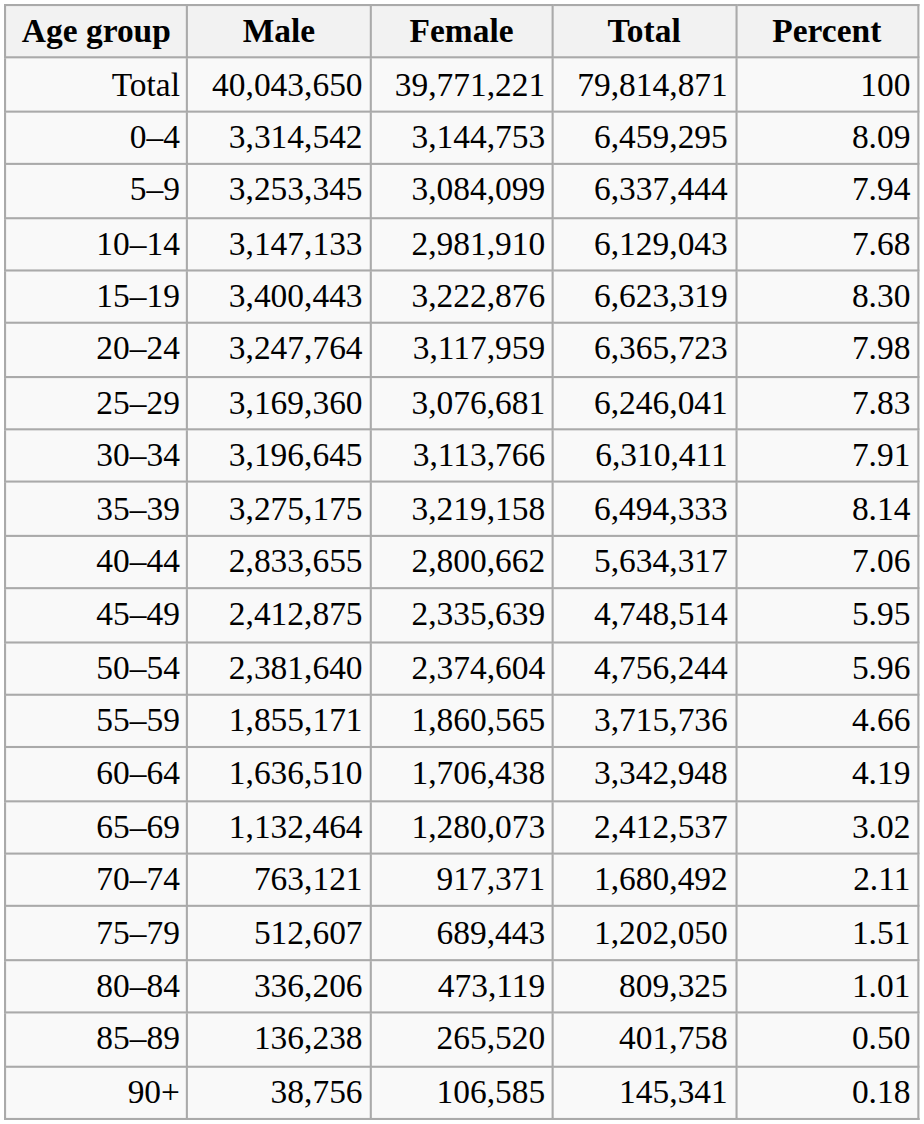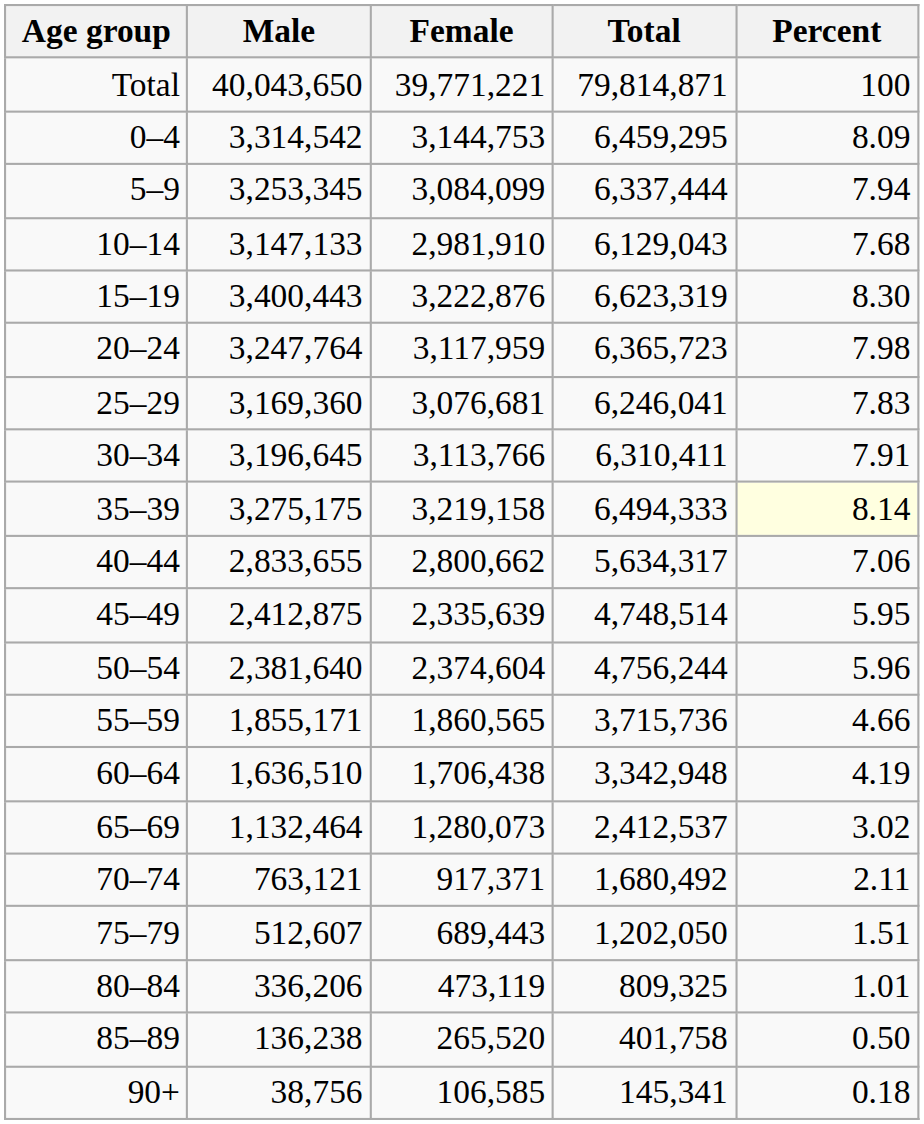35–39 | Percent: no background -> lightyellow background
